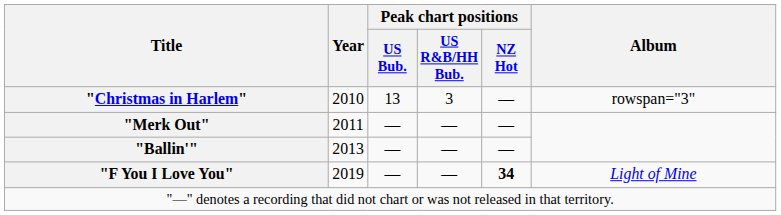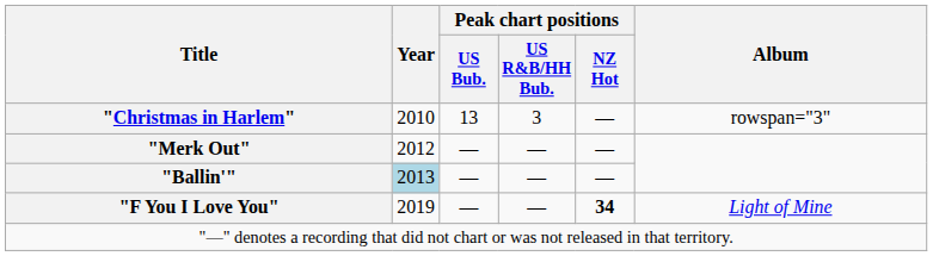"Merk Out" | Year: 2011 -> 2012
"Ballin'" | Year: no background -> lightblue background
